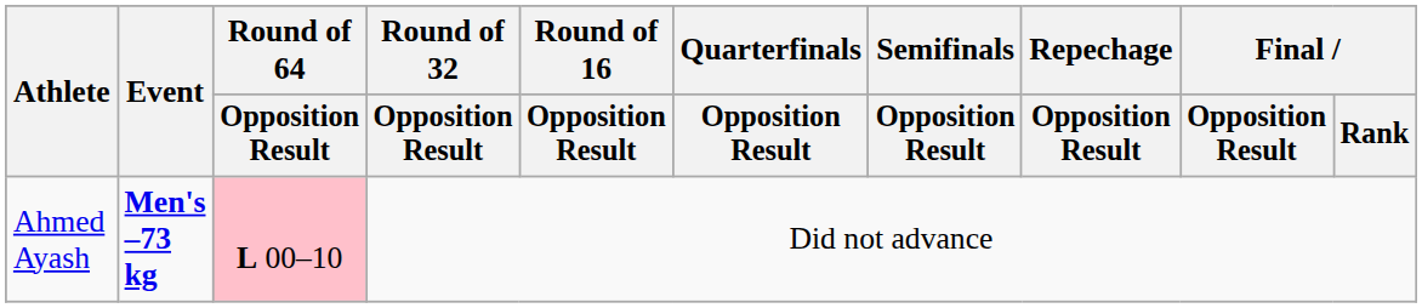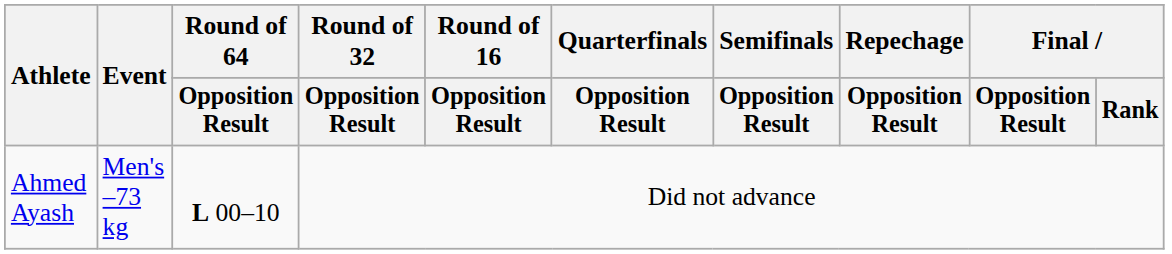Ahmed Ayash | Event: bold -> normal
Ahmed Ayash | Round of 64 / Opposition Result: pink background -> no background
